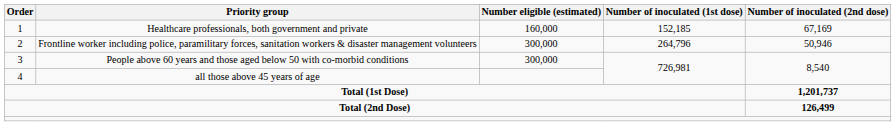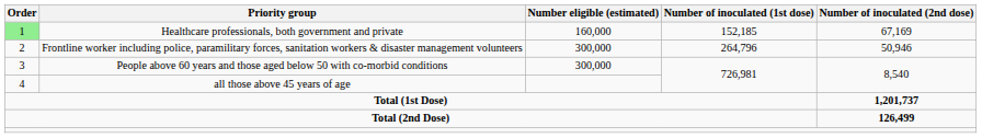Healthcare professionals, both government and private | Order: no background -> lightgreen background
